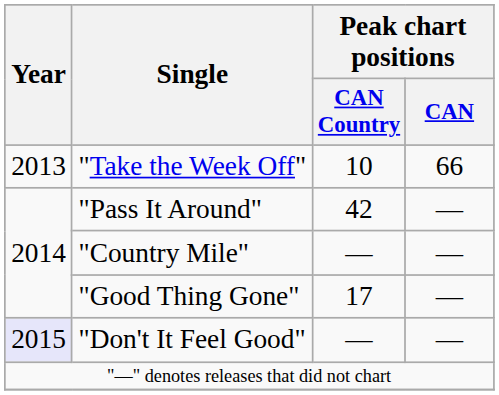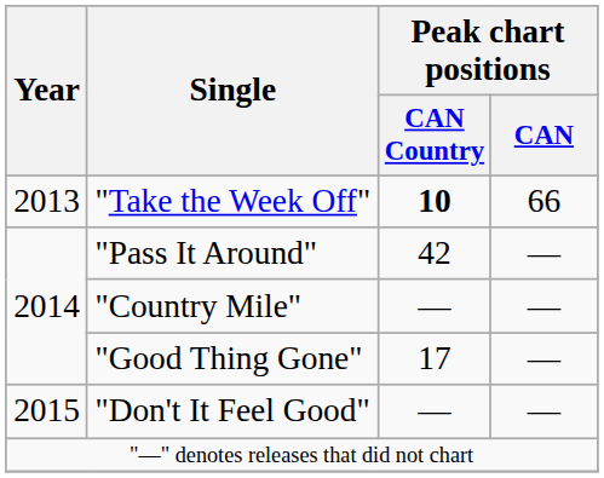"Take the Week Off" | Peak chart positions / CAN Country: normal -> bold
"Don't It Feel Good" | Year: lavender background -> no background
